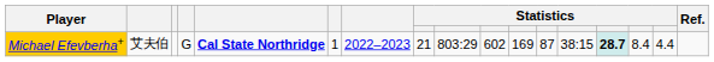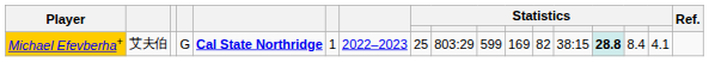Michael Efevberha+ | column 8: 21 -> 25
Michael Efevberha+ | column 10: 602 -> 599
Michael Efevberha+ | column 12: 87 -> 82
Michael Efevberha+ | column 14: 28.7 -> 28.8
Michael Efevberha+ | column 16: 4.4 -> 4.1
